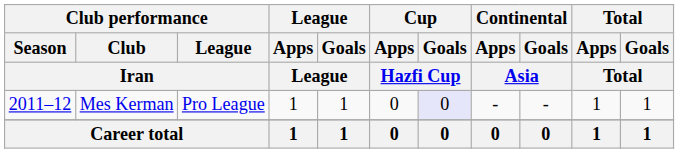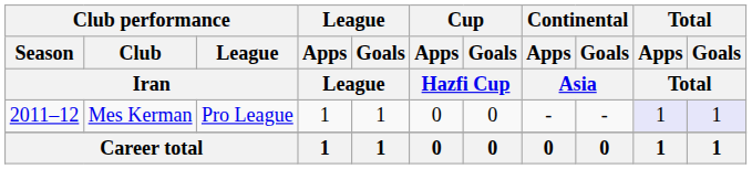Mes Kerman | Cup / Goals / Hazfi Cup: lavender background -> no background
Mes Kerman | Total / Apps / Total: no background -> lavender background
Mes Kerman | Total / Goals / Total: no background -> lavender background
